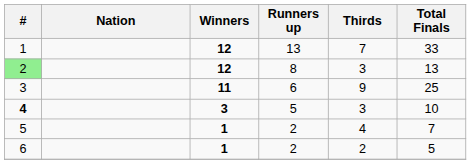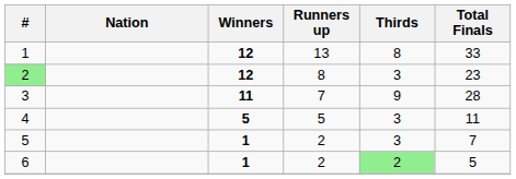row 2 | Thirds: 7 -> 8
row 3 | Total Finals: 13 -> 23
row 4 | Runners up: 6 -> 7
row 4 | Total Finals: 25 -> 28
row 5 | #: bold -> normal
row 5 | Winners: 3 -> 5
row 5 | Total Finals: 10 -> 11
row 6 | Thirds: 4 -> 3
row 7 | Thirds: no background -> lightgreen background
